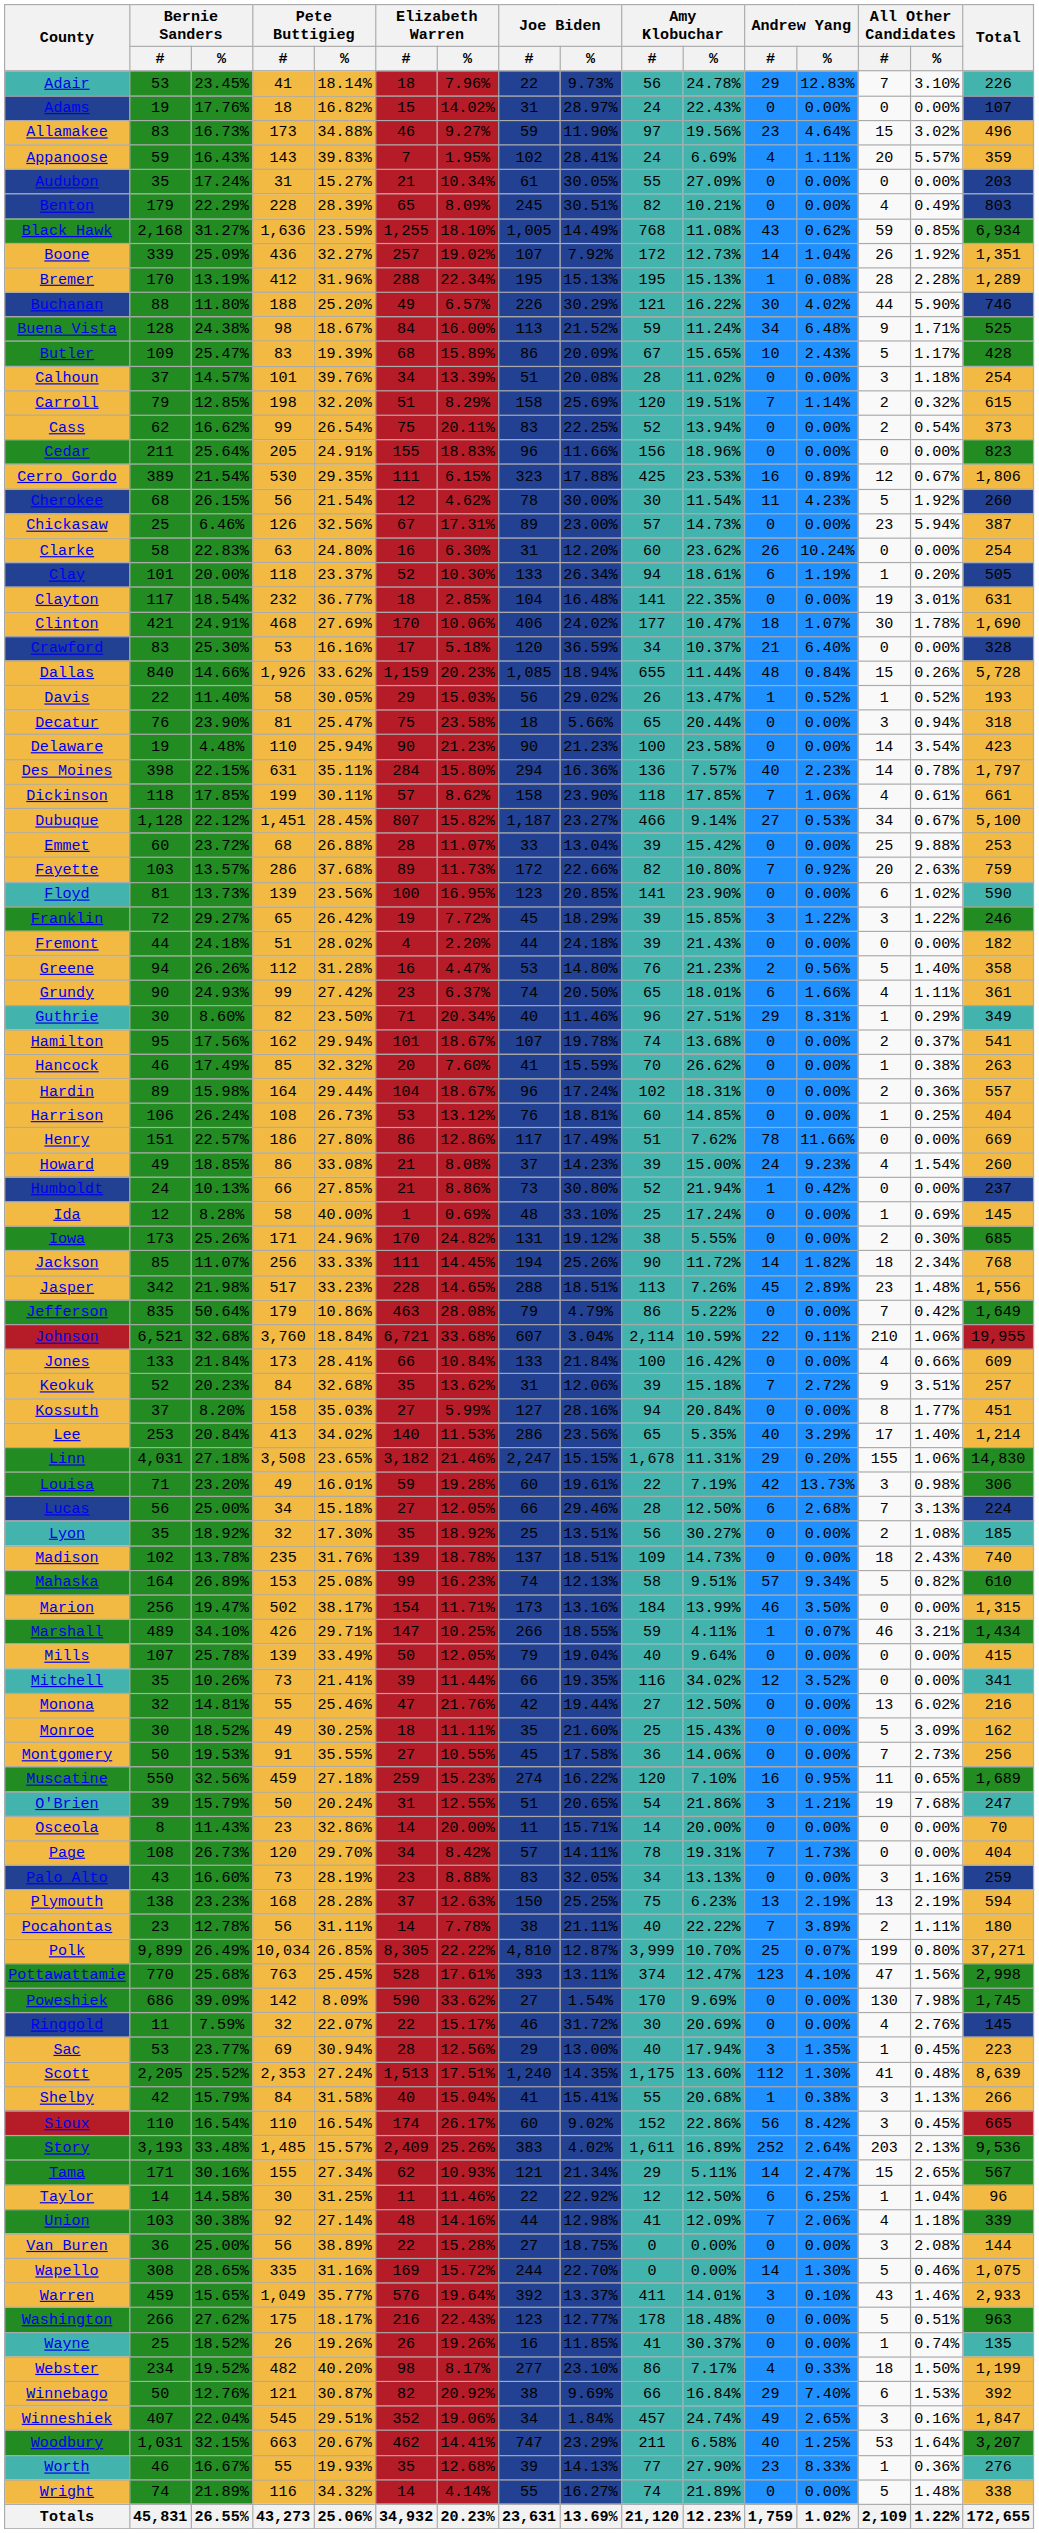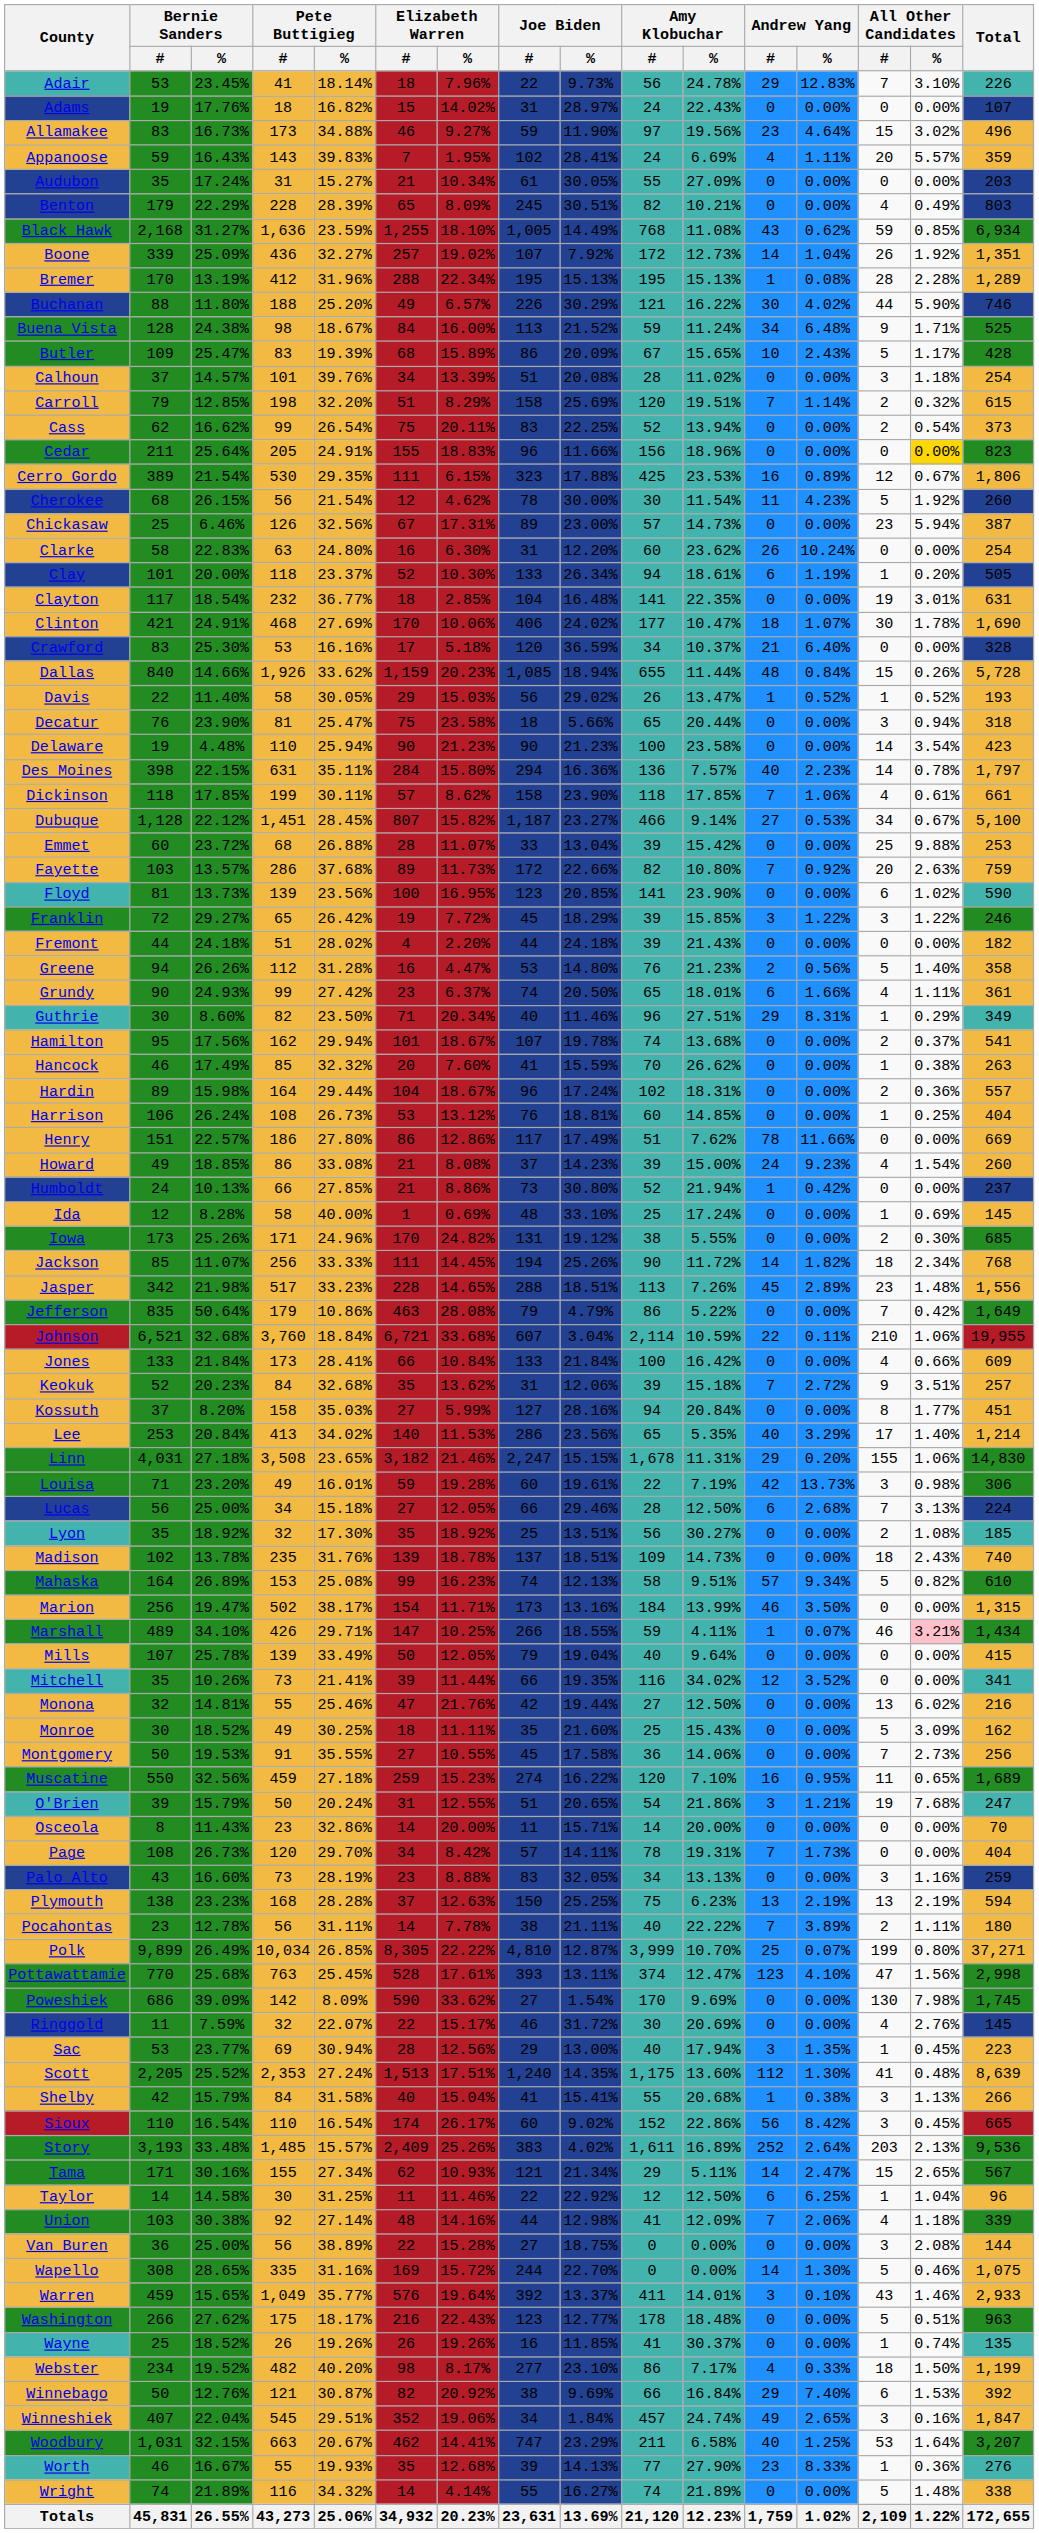Cedar | All Other Candidates / %: no background -> gold background
Marshall | All Other Candidates / %: no background -> pink background
